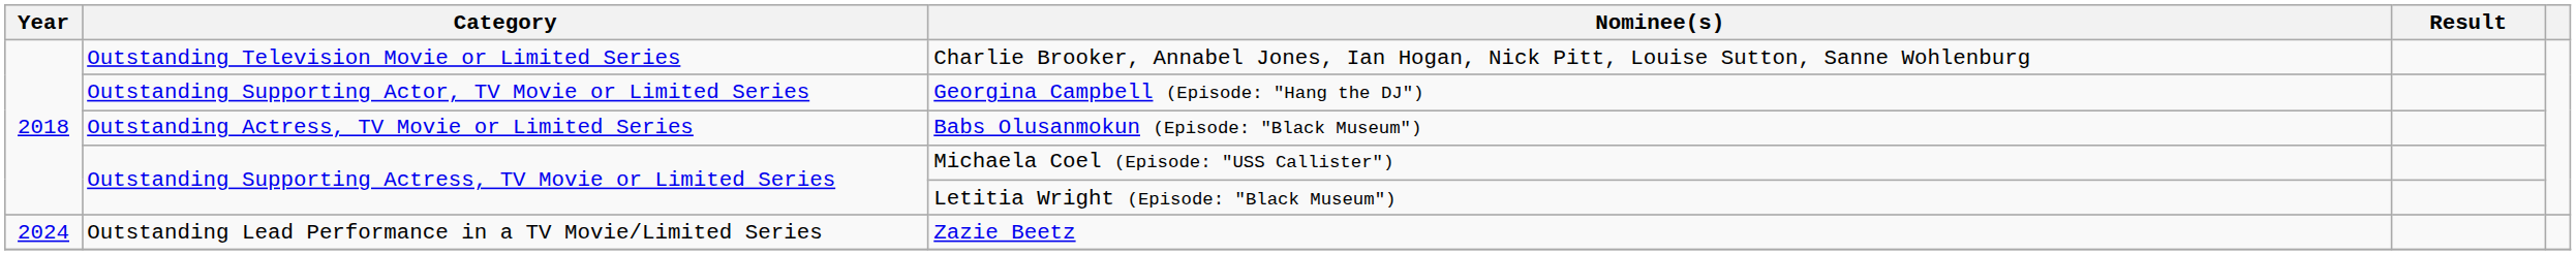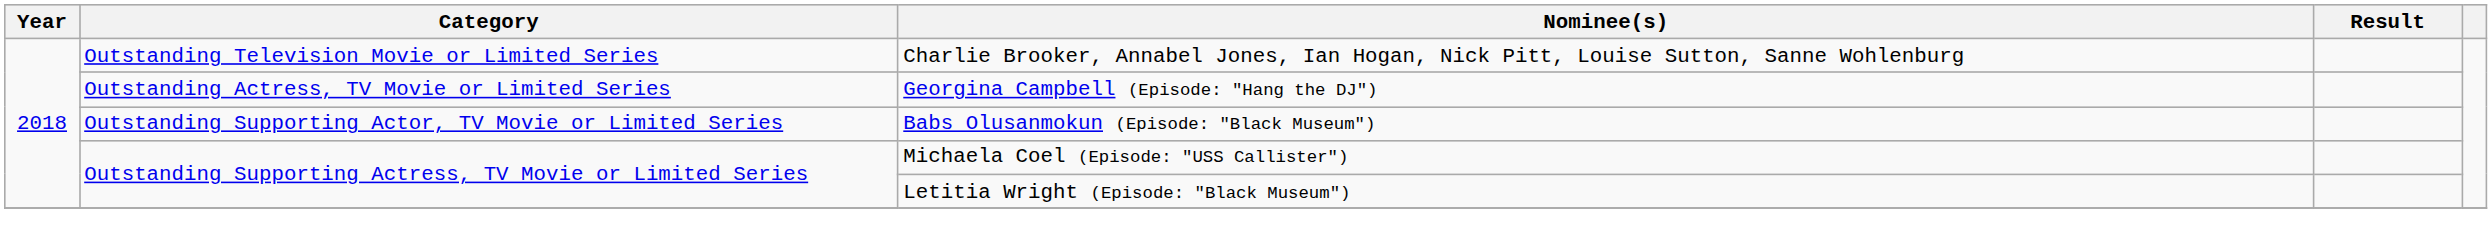Georgina Campbell (Episode: "Hang the DJ") | Category: Outstanding Supporting Actor, TV Movie or Limited Series -> Outstanding Actress, TV Movie or Limited Series
Babs Olusanmokun (Episode: "Black Museum") | Category: Outstanding Actress, TV Movie or Limited Series -> Outstanding Supporting Actor, TV Movie or Limited Series
- row: 2024 | Outstanding Lead Performance in a TV Movie/Limited Series | Zazie Beetz
